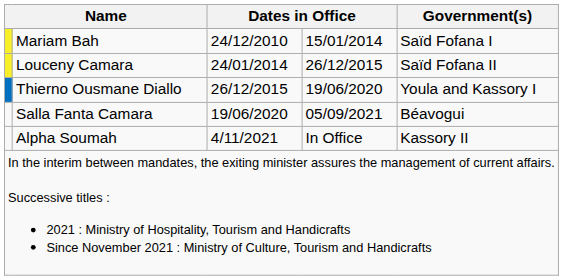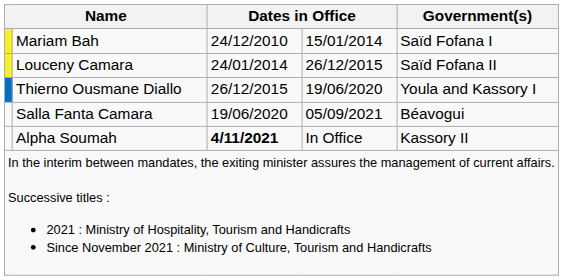Alpha Soumah | column 3: normal -> bold
